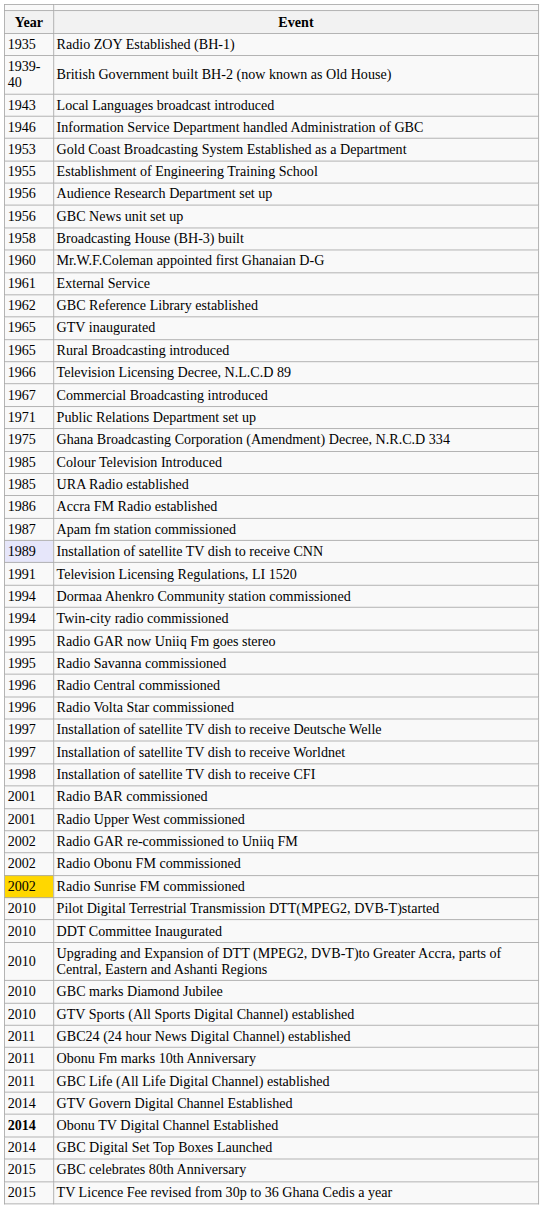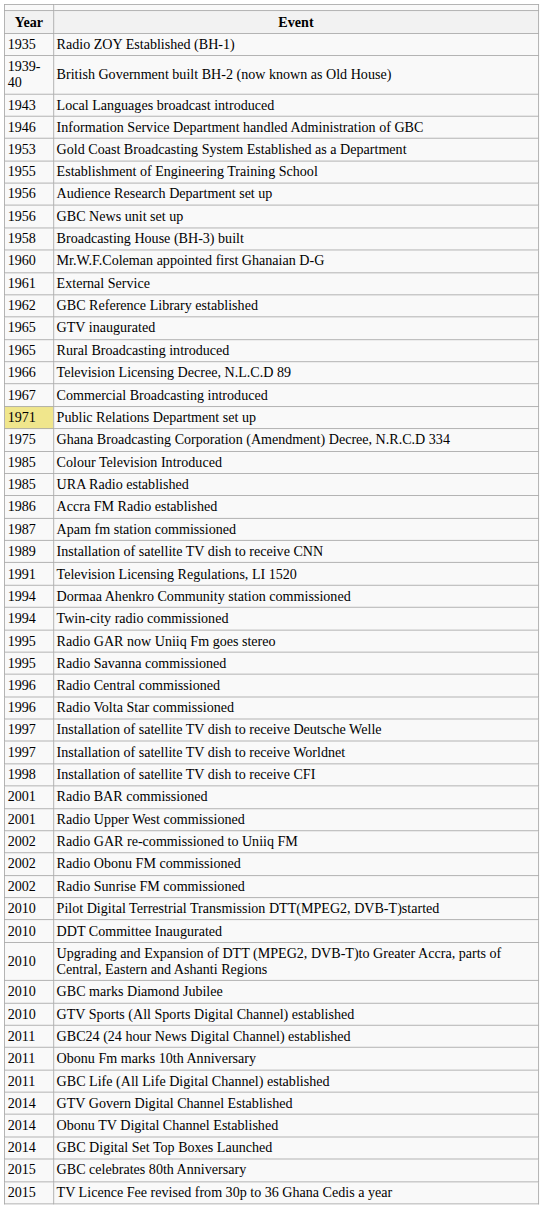Public Relations Department set up | column 1: no background -> khaki background
Installation of satellite TV dish to receive CNN | column 1: lavender background -> no background
Radio Sunrise FM commissioned | column 1: gold background -> no background
Obonu TV Digital Channel Established | column 1: bold -> normal
